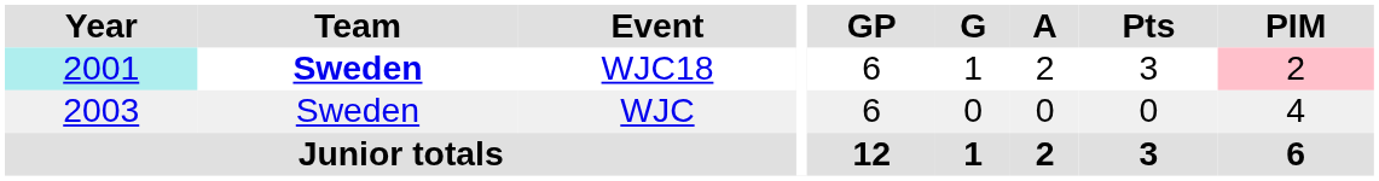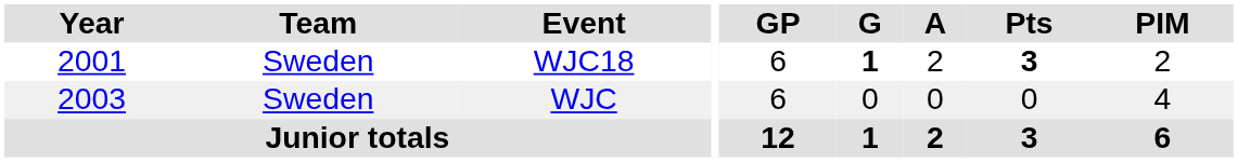WJC18 | Year: paleturquoise background -> no background
WJC18 | Team: bold -> normal
WJC18 | G: normal -> bold
WJC18 | Pts: normal -> bold
WJC18 | PIM: pink background -> no background
